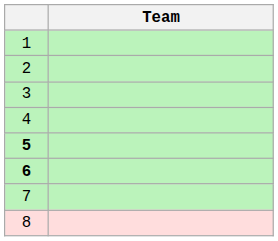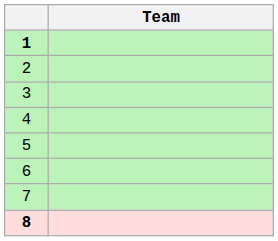1 | column 1: normal -> bold
5 | column 1: bold -> normal
6 | column 1: bold -> normal
8 | column 1: normal -> bold
